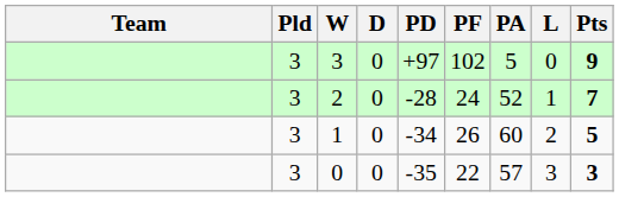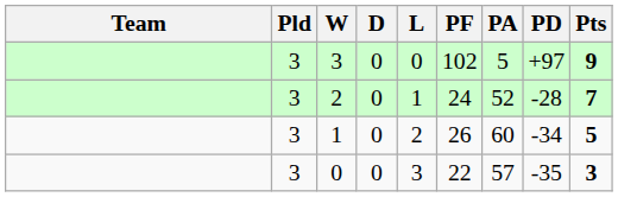columns swapped: L <-> PD
